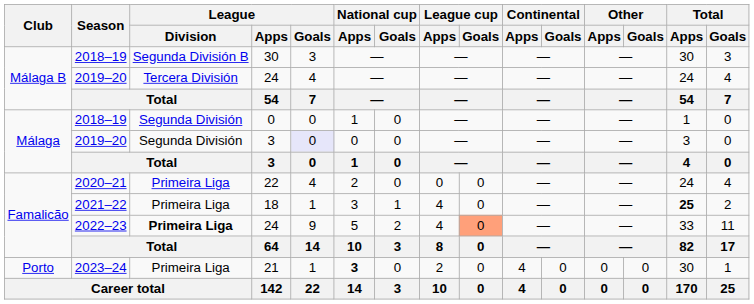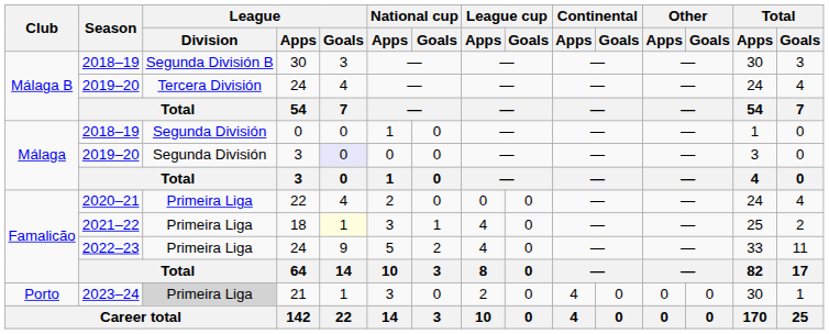18 | League / Goals: no background -> lightyellow background
18 | Total / Apps: bold -> normal
2022–23 / 24 | League / Division: bold -> normal
2022–23 / 24 | League cup / Goals: lightsalmon background -> no background
21 | League / Division: no background -> lightgrey background
21 | National cup / Apps: bold -> normal
